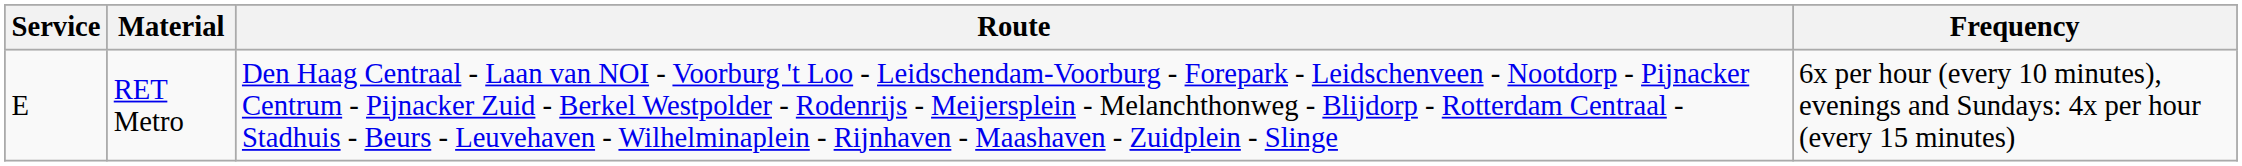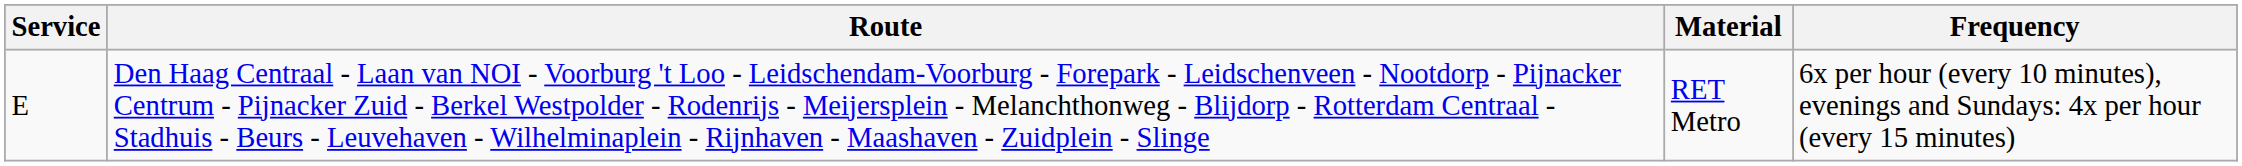columns swapped: Route <-> Material
